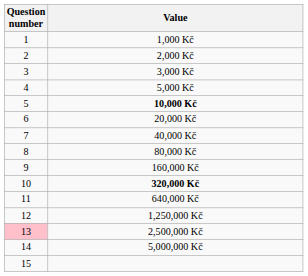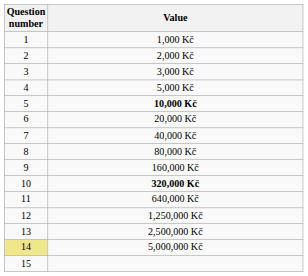2,500,000 Kč | Question number: pink background -> no background
5,000,000 Kč | Question number: no background -> khaki background
